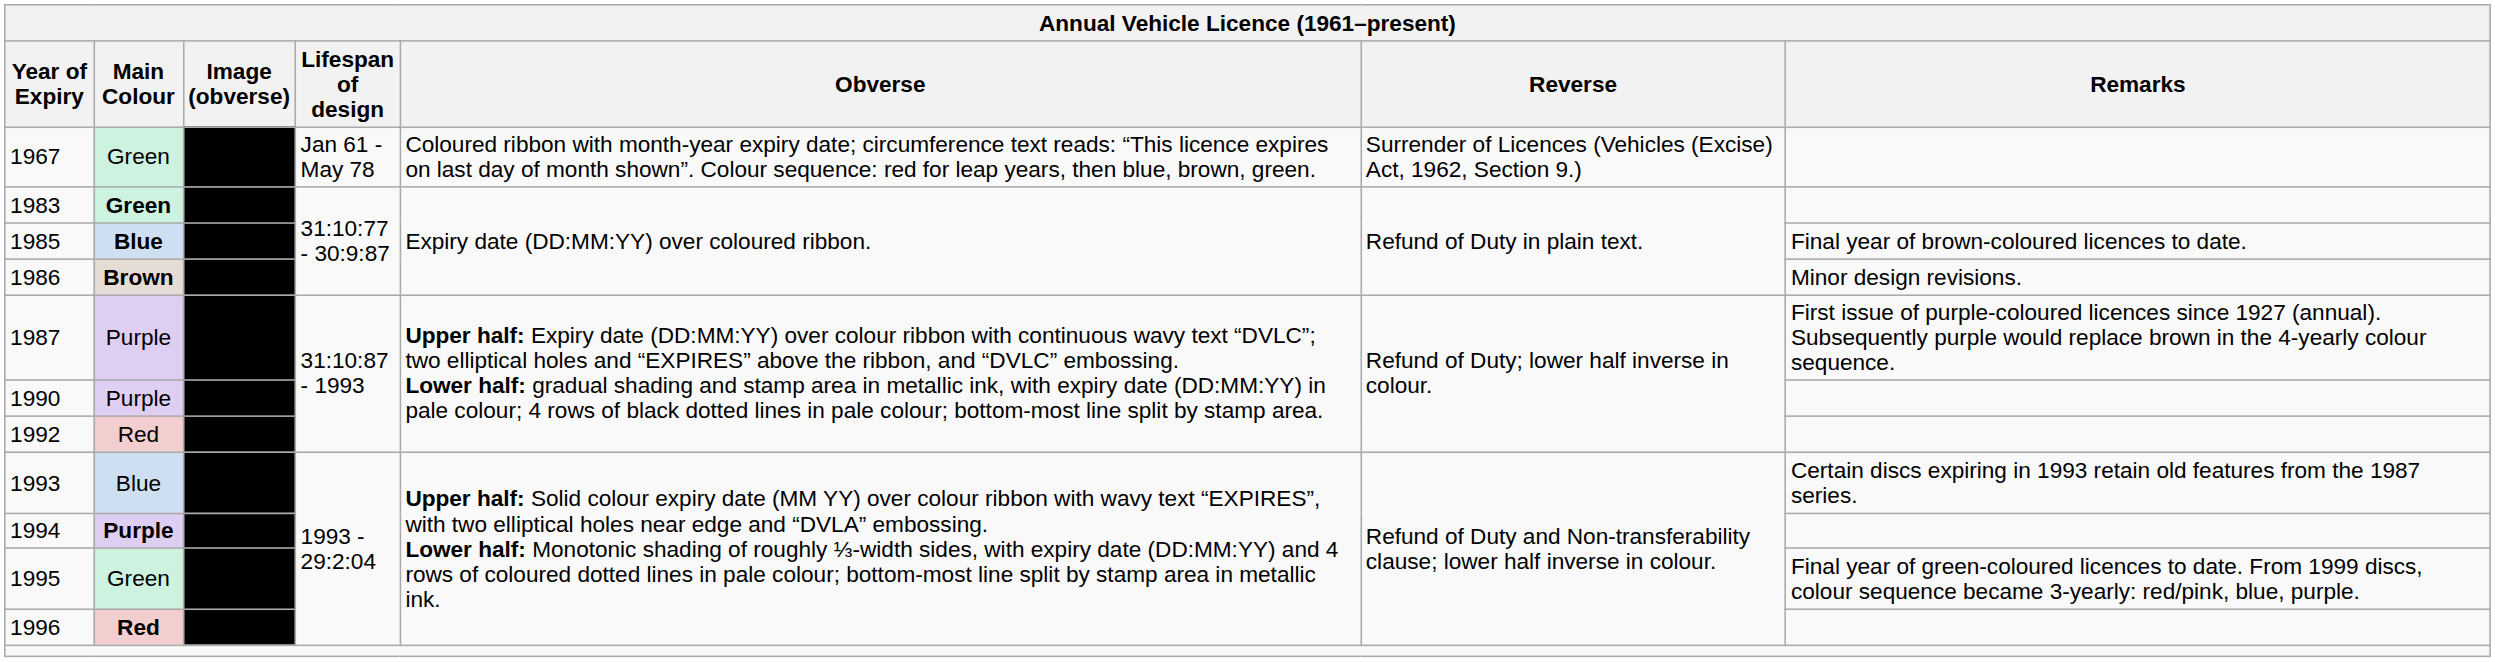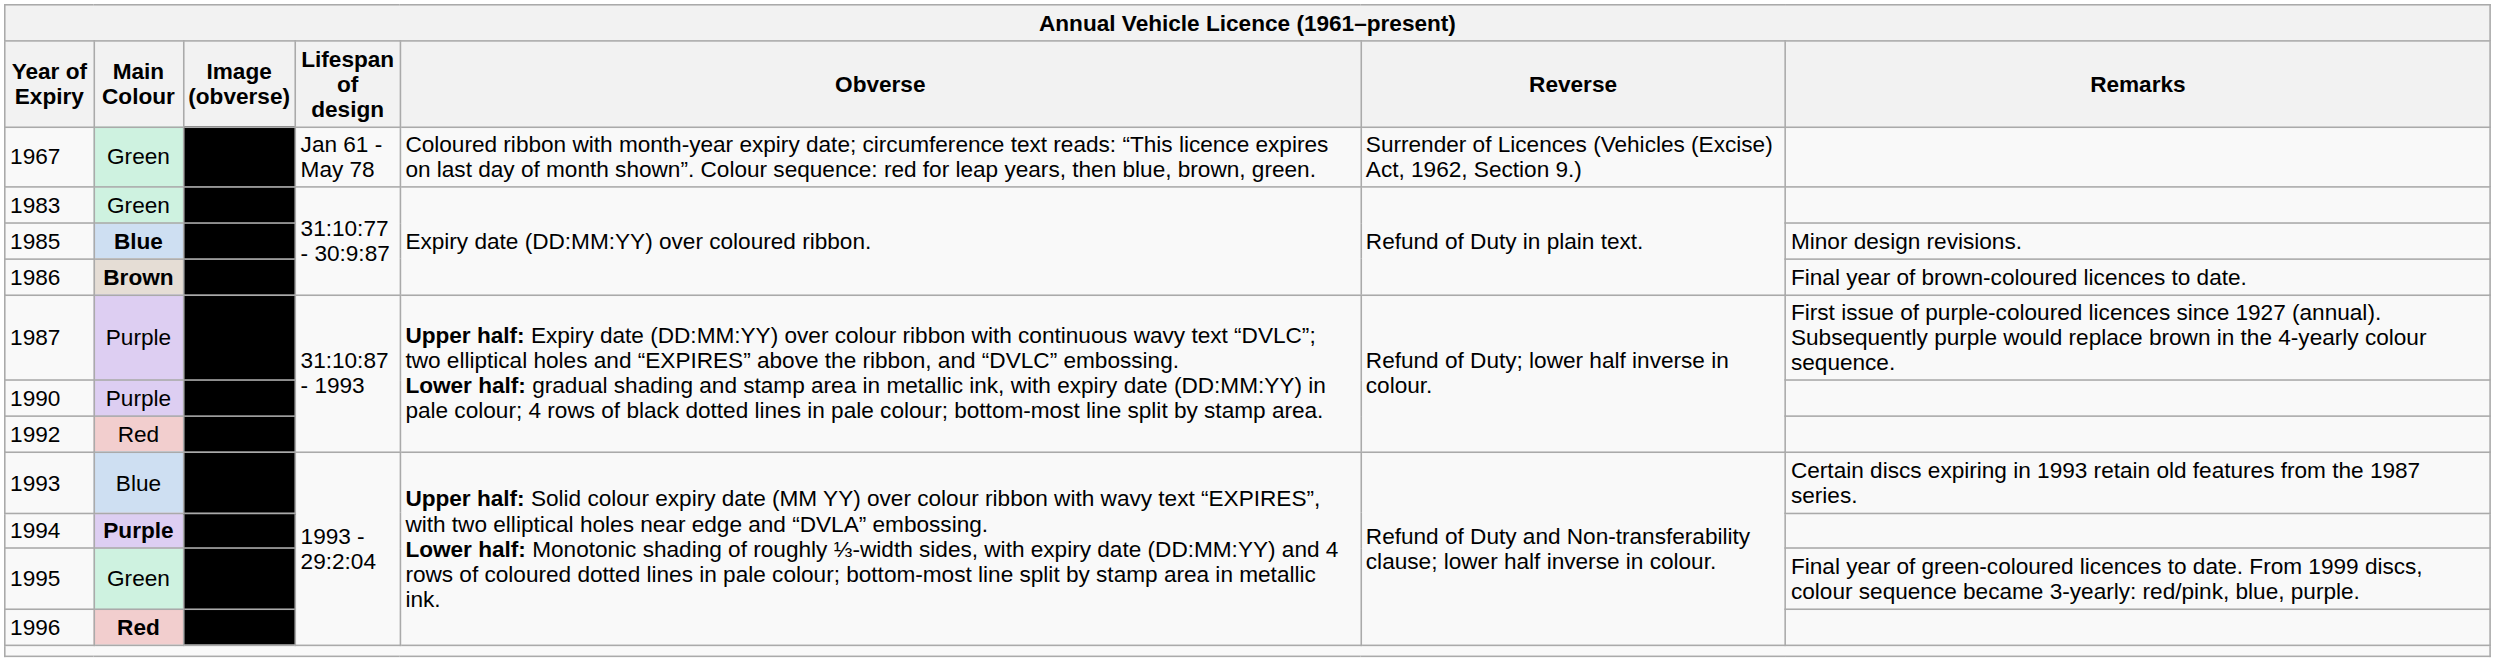1983 | Main Colour: bold -> normal
1985 | Remarks: Final year of brown-coloured licences to date. -> Minor design revisions.
1986 | Remarks: Minor design revisions. -> Final year of brown-coloured licences to date.
